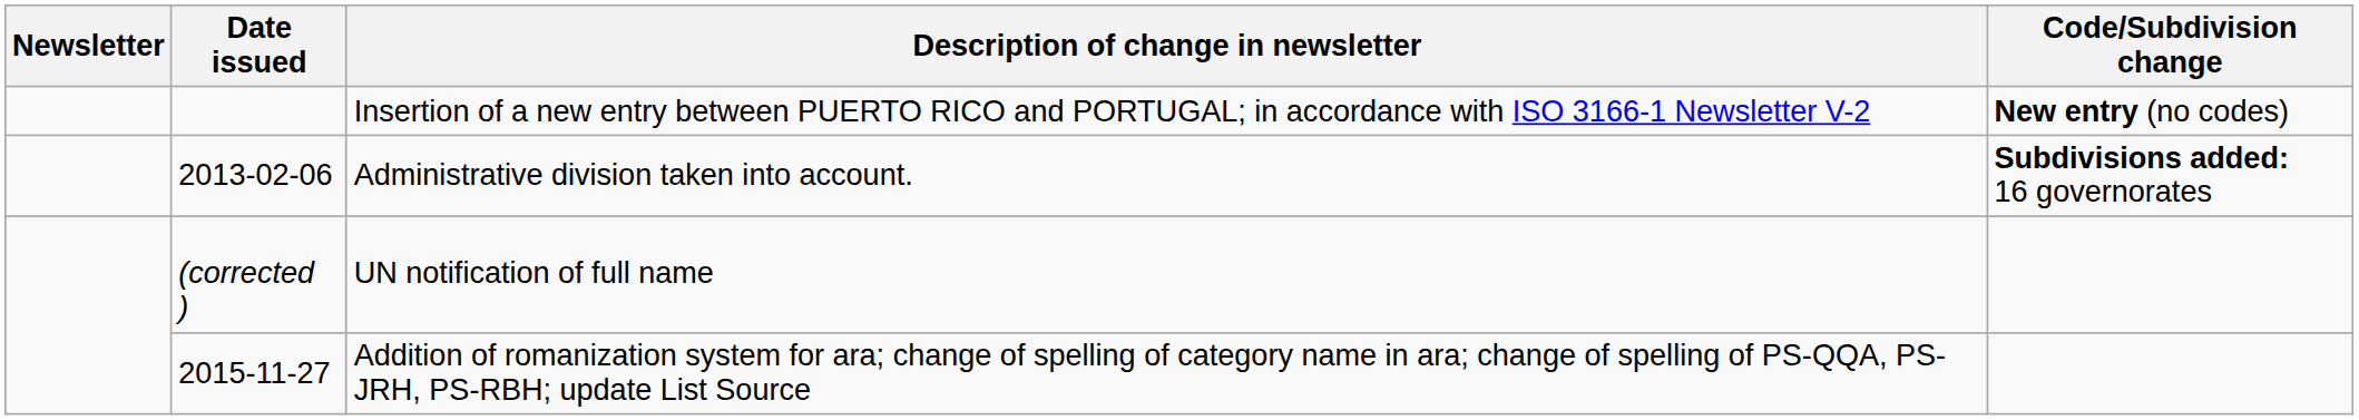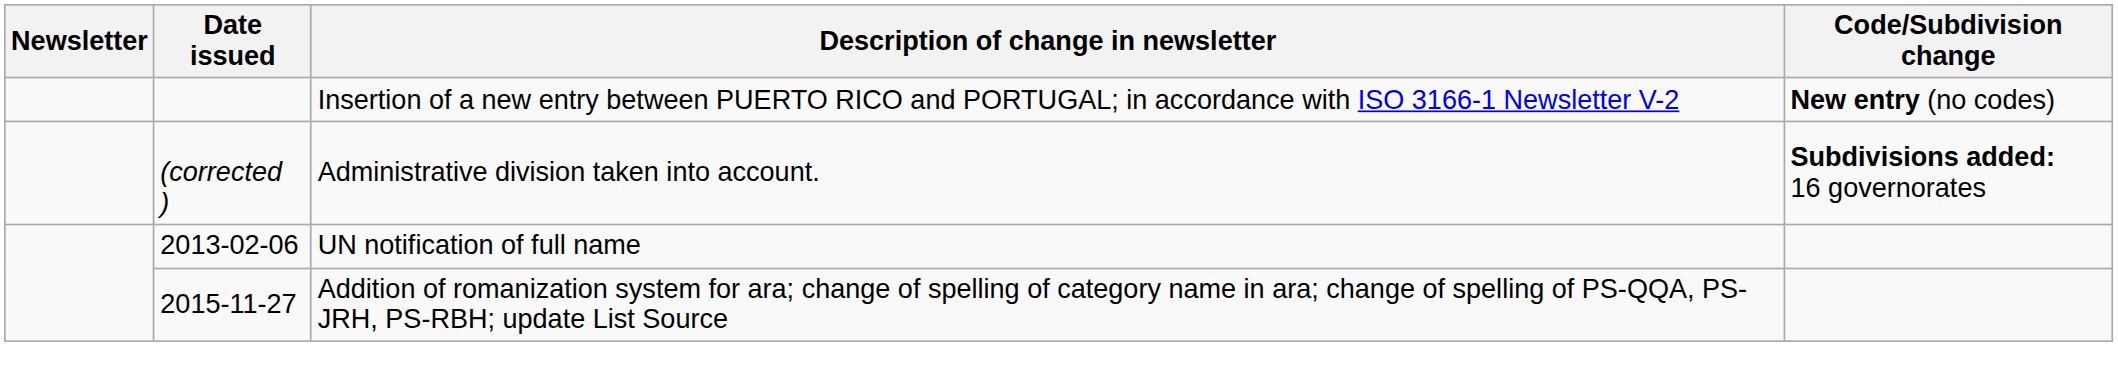Administrative division taken into account. | Date issued: 2013-02-06 -> (corrected )
UN notification of full name | Date issued: (corrected ) -> 2013-02-06
